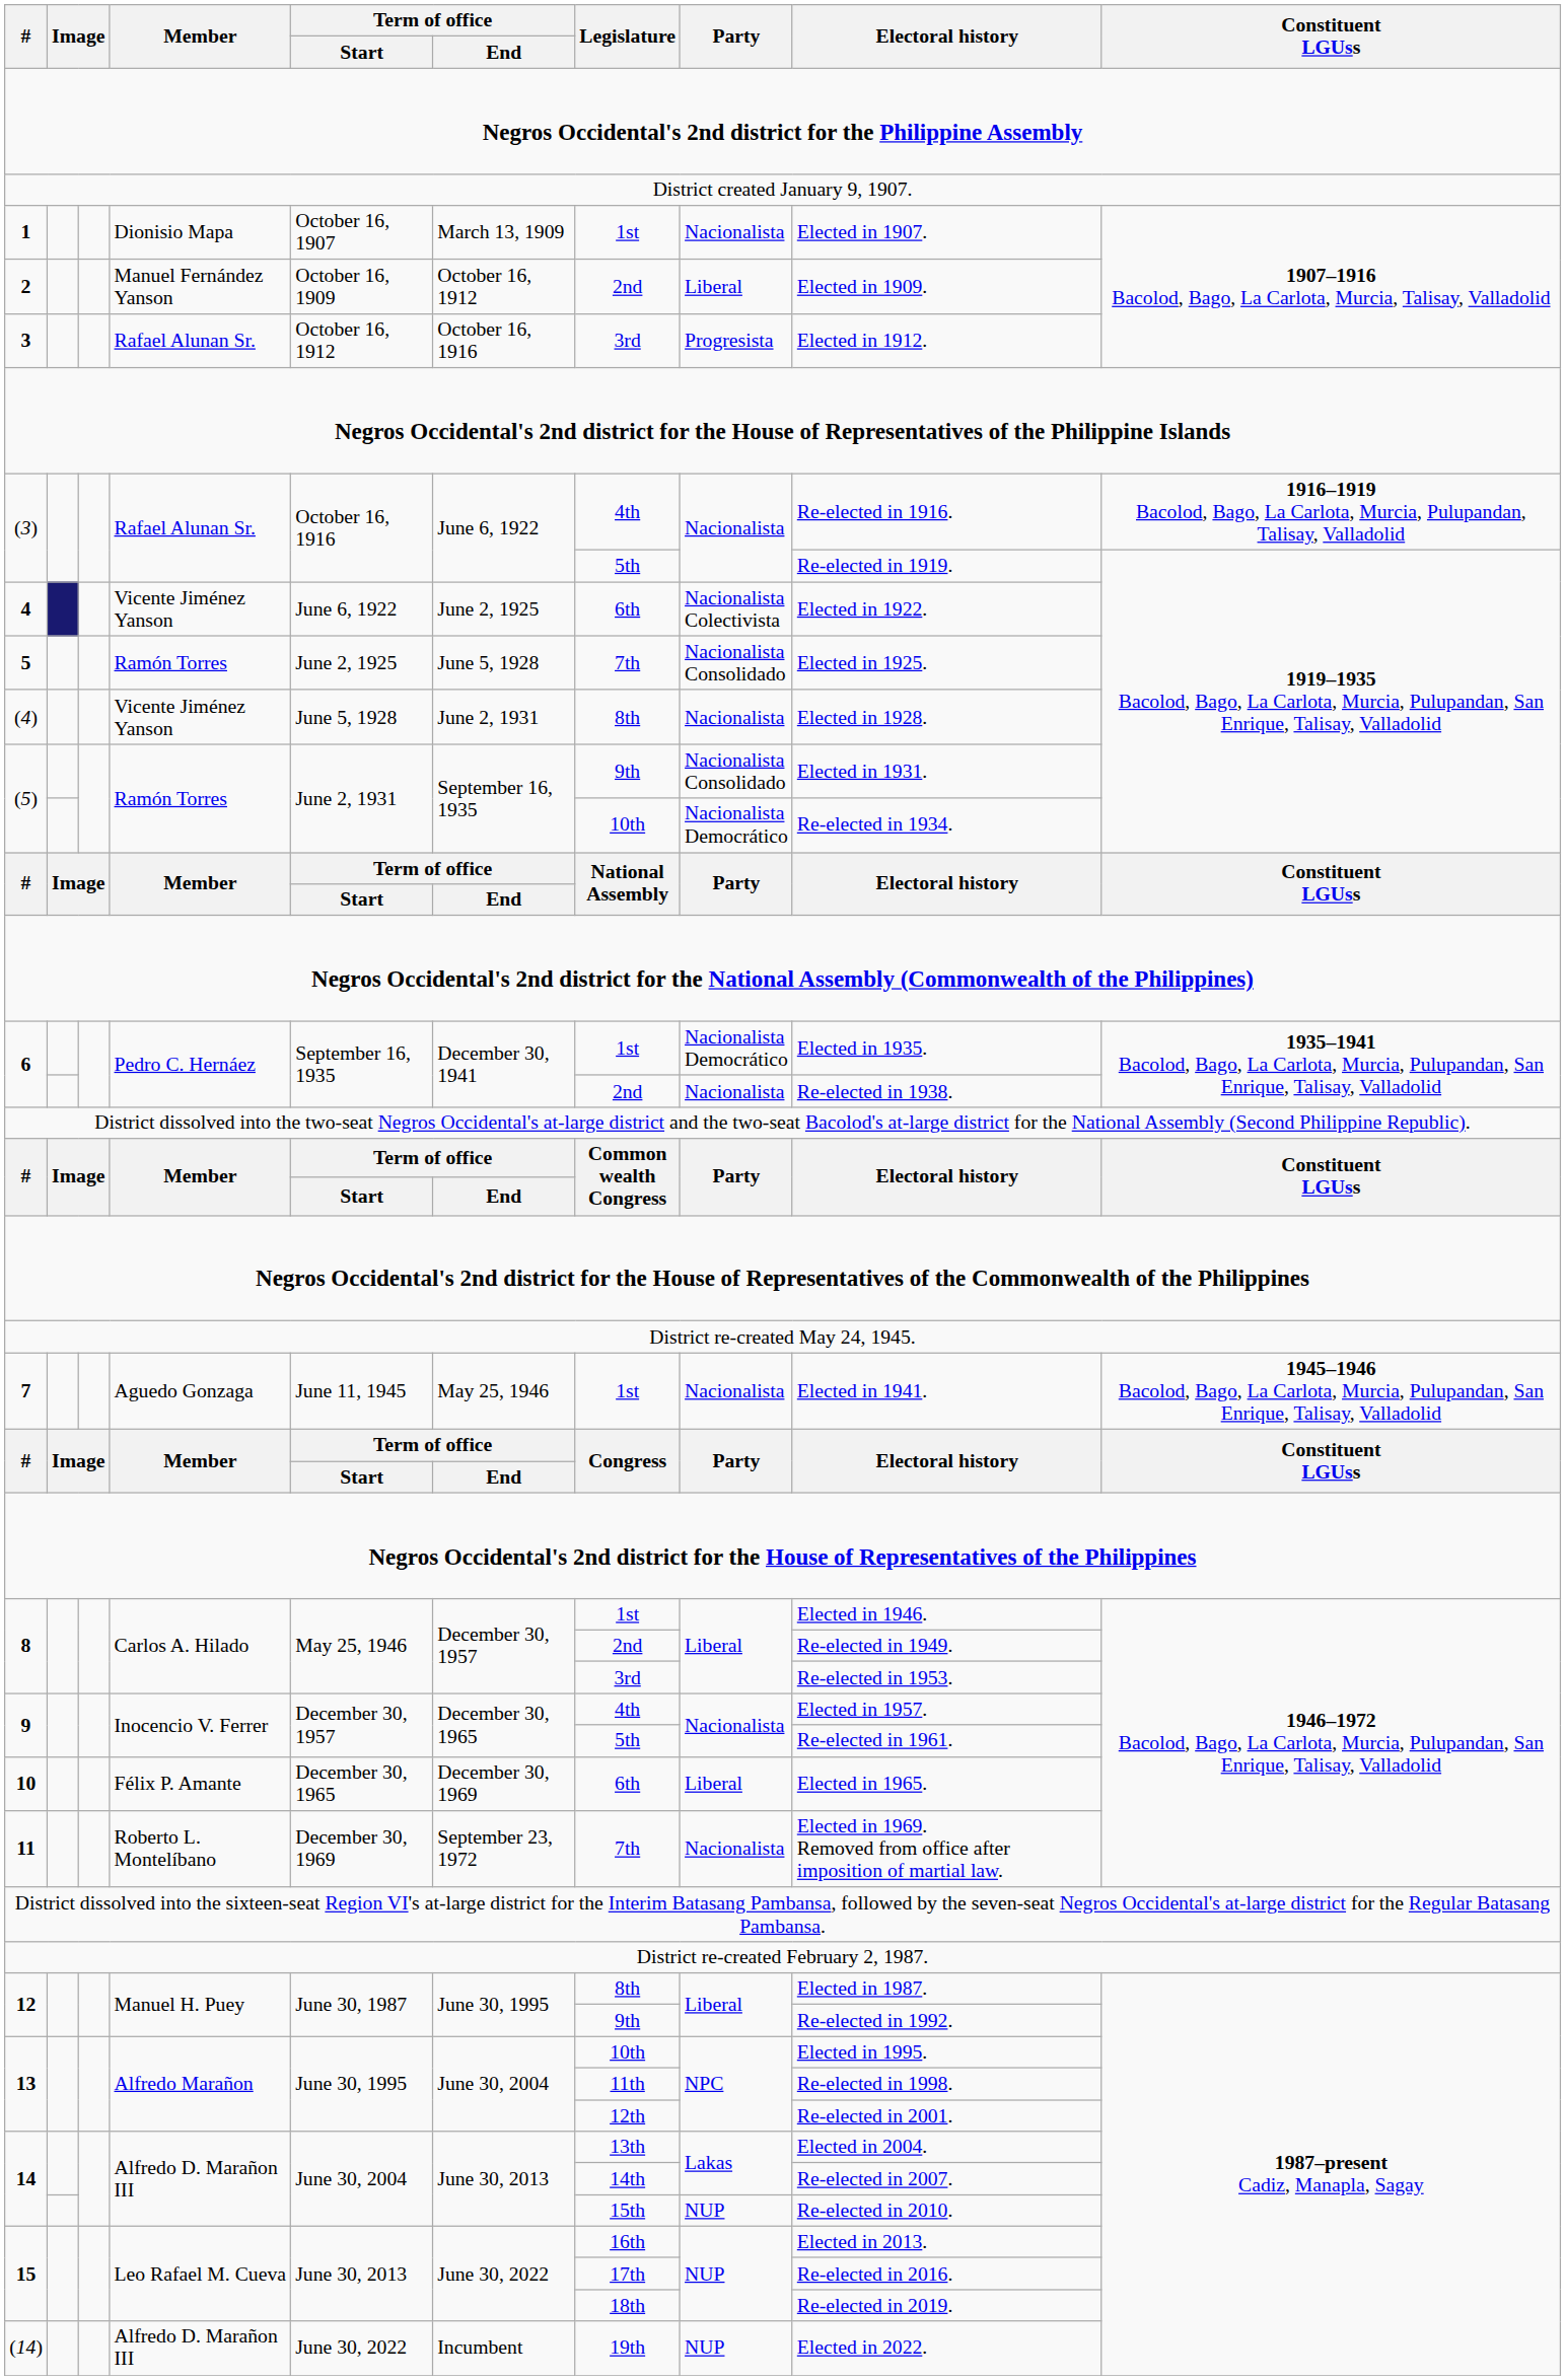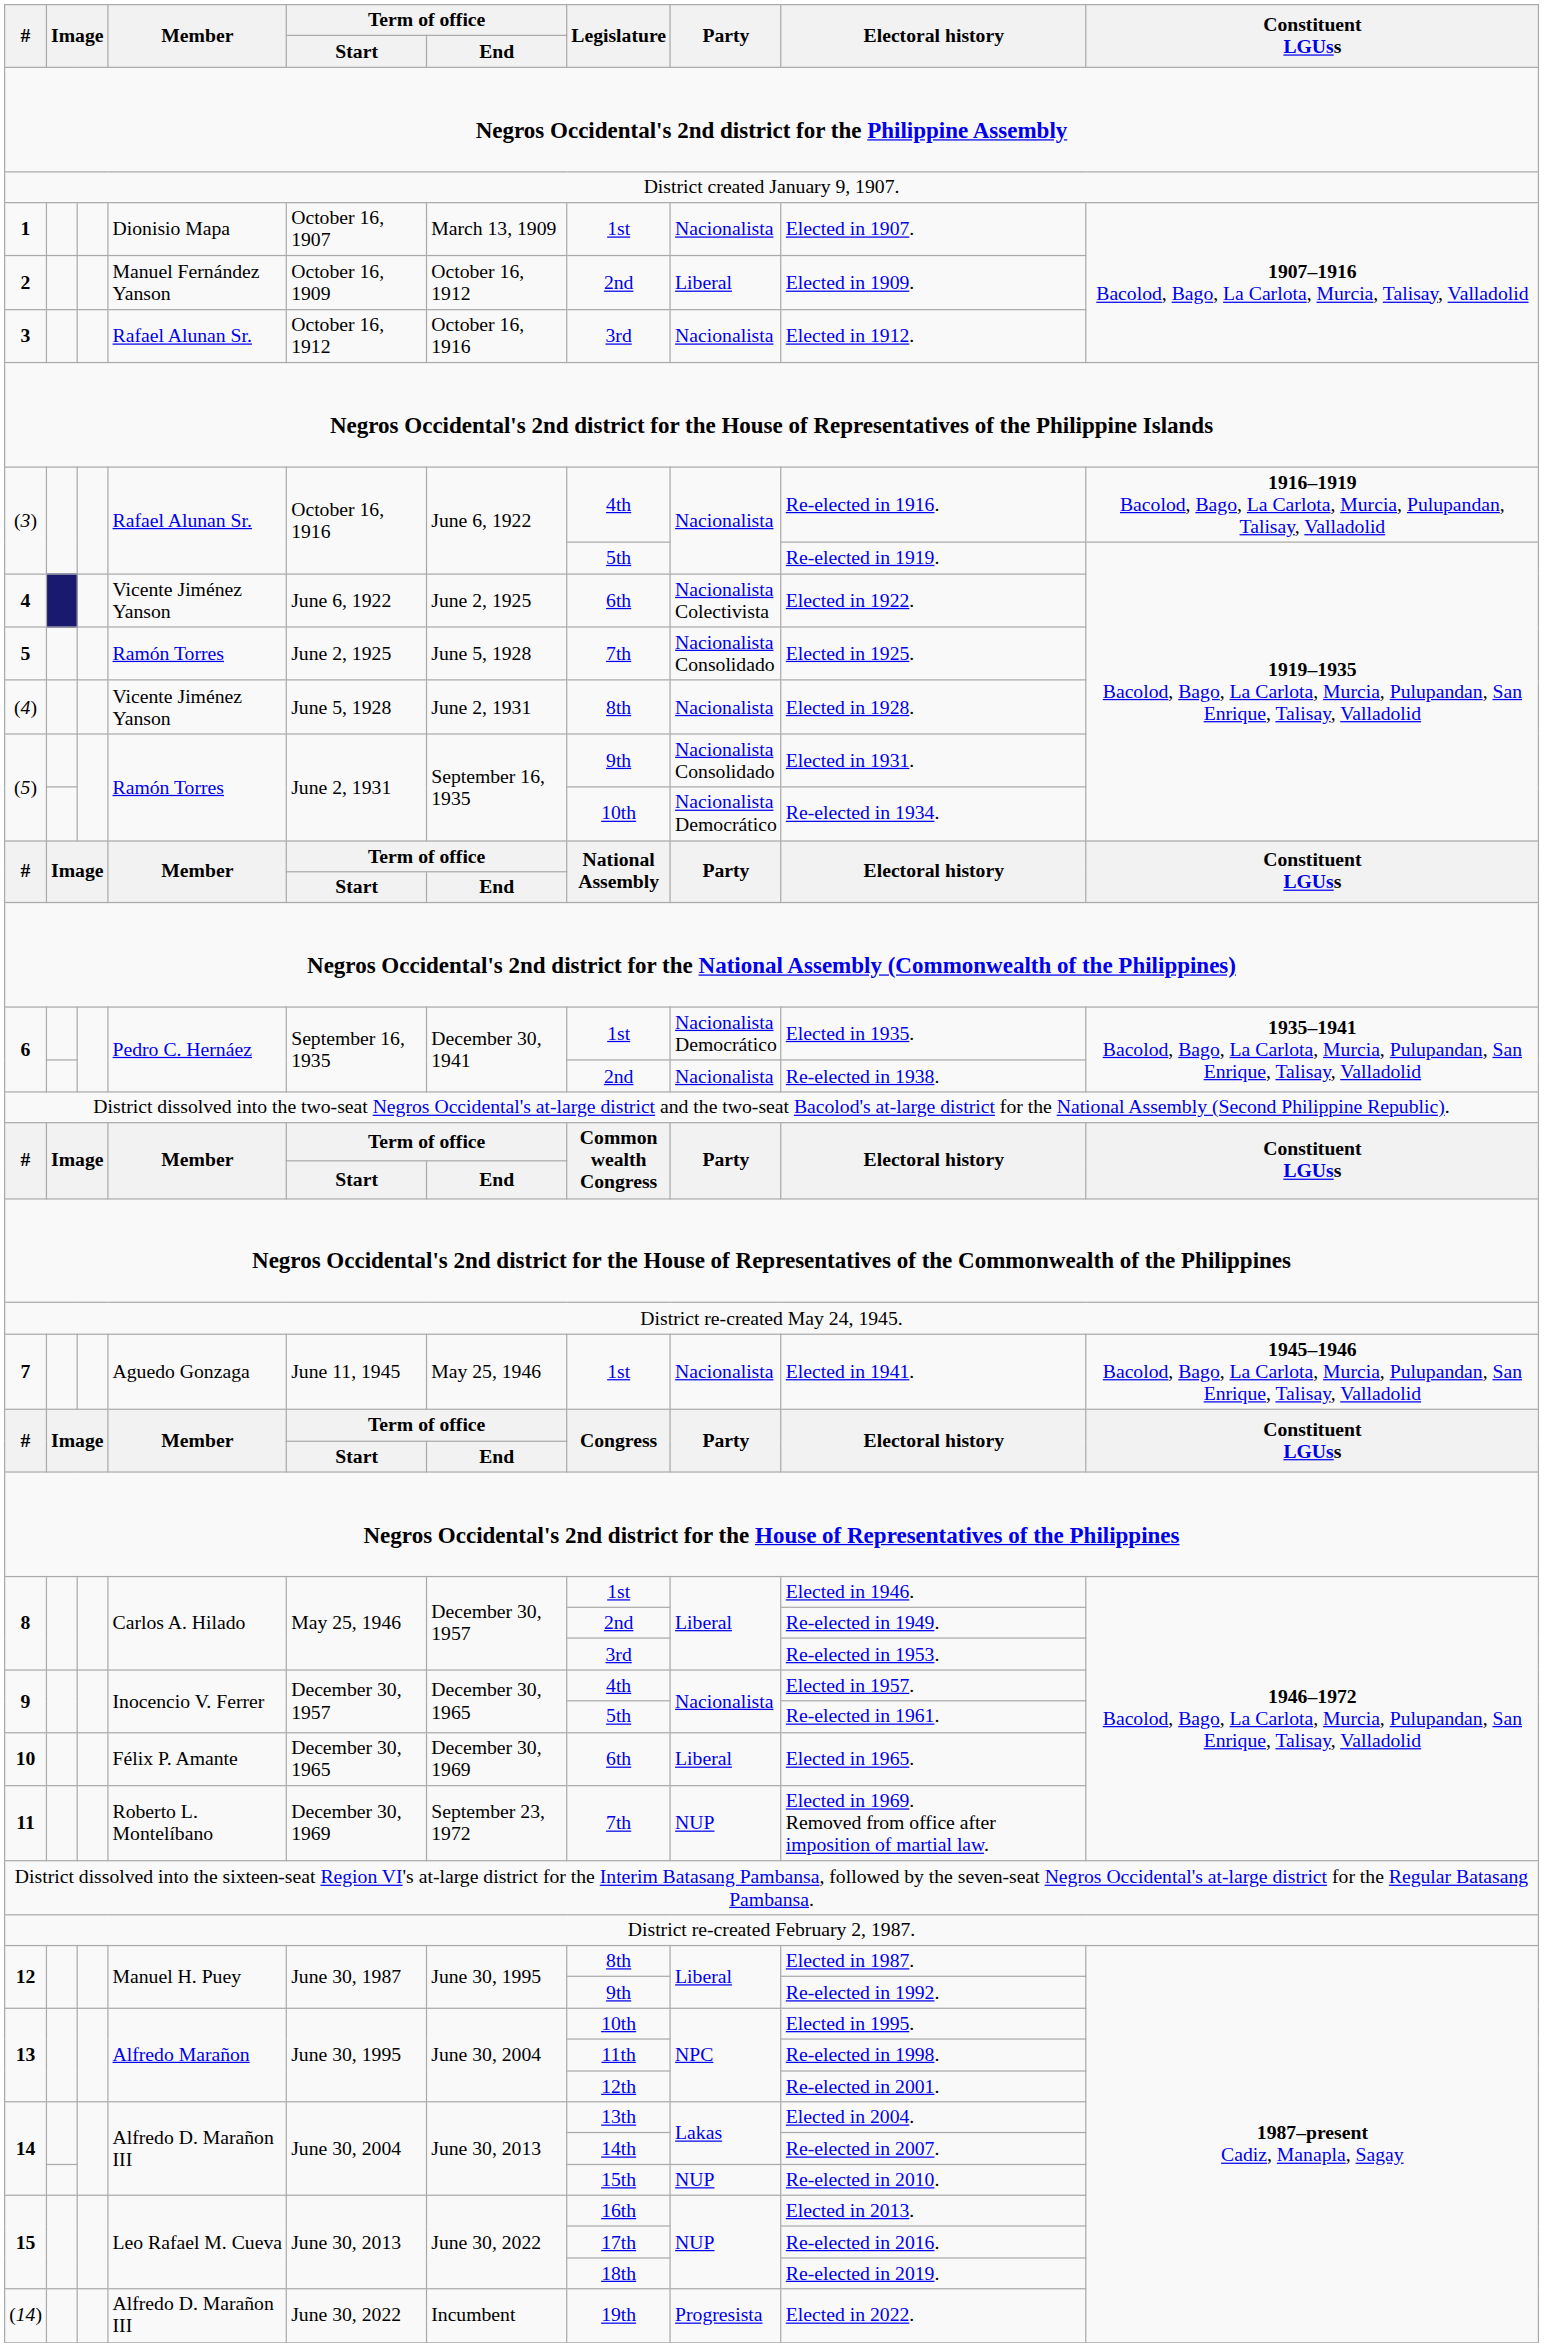3 | Party: Progresista -> Nacionalista
11 | Party: Nacionalista -> NUP
(14) | Party: NUP -> Progresista
